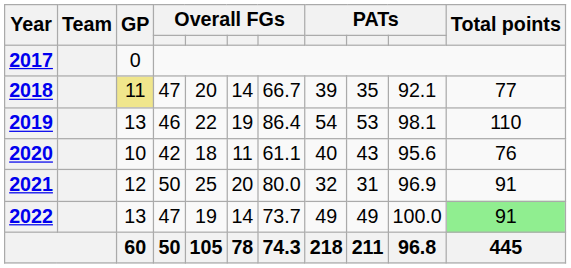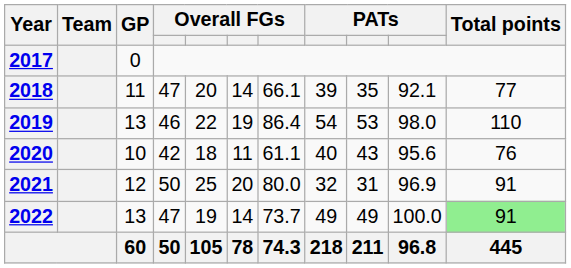2018 | GP: khaki background -> no background
2018 | column 7: 66.7 -> 66.1
2019 | column 10: 98.1 -> 98.0
